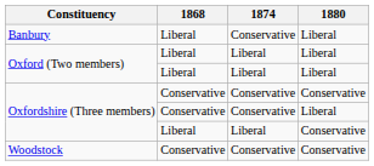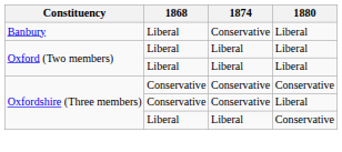- row: Woodstock | Conservative | Conservative | Conservative
